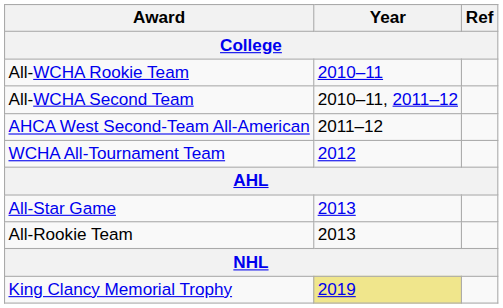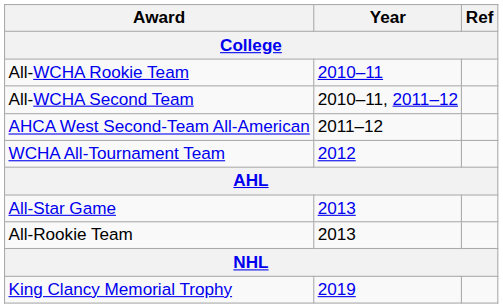King Clancy Memorial Trophy | Year: khaki background -> no background
